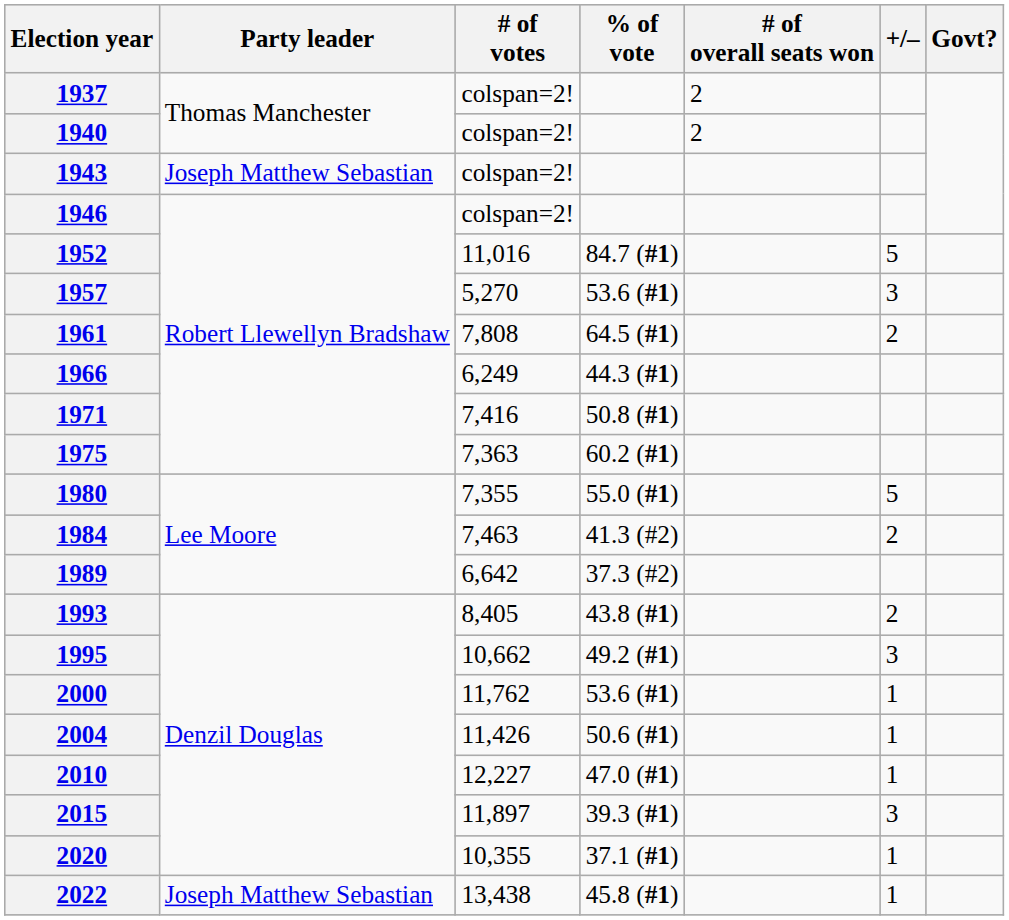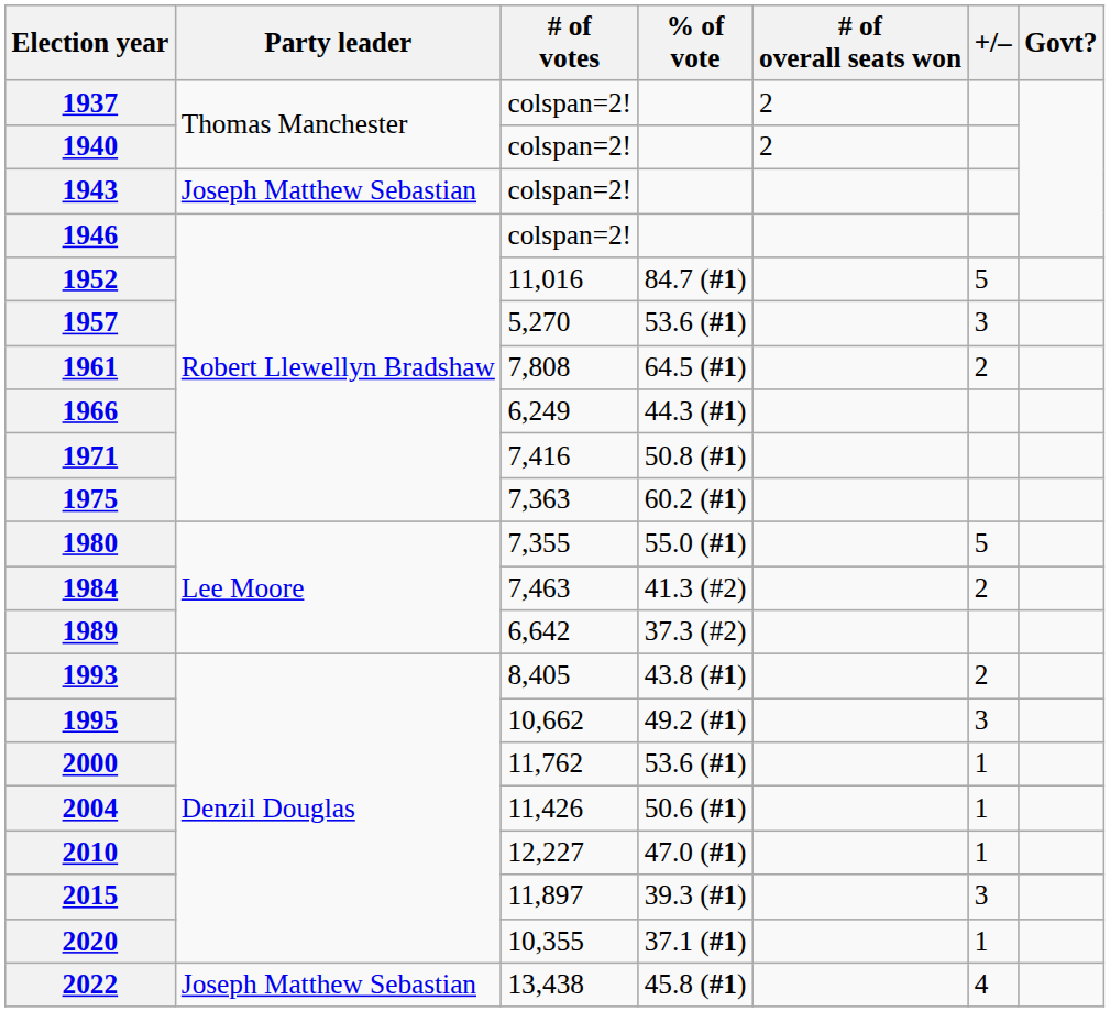2022 | +/–: 1 -> 4
